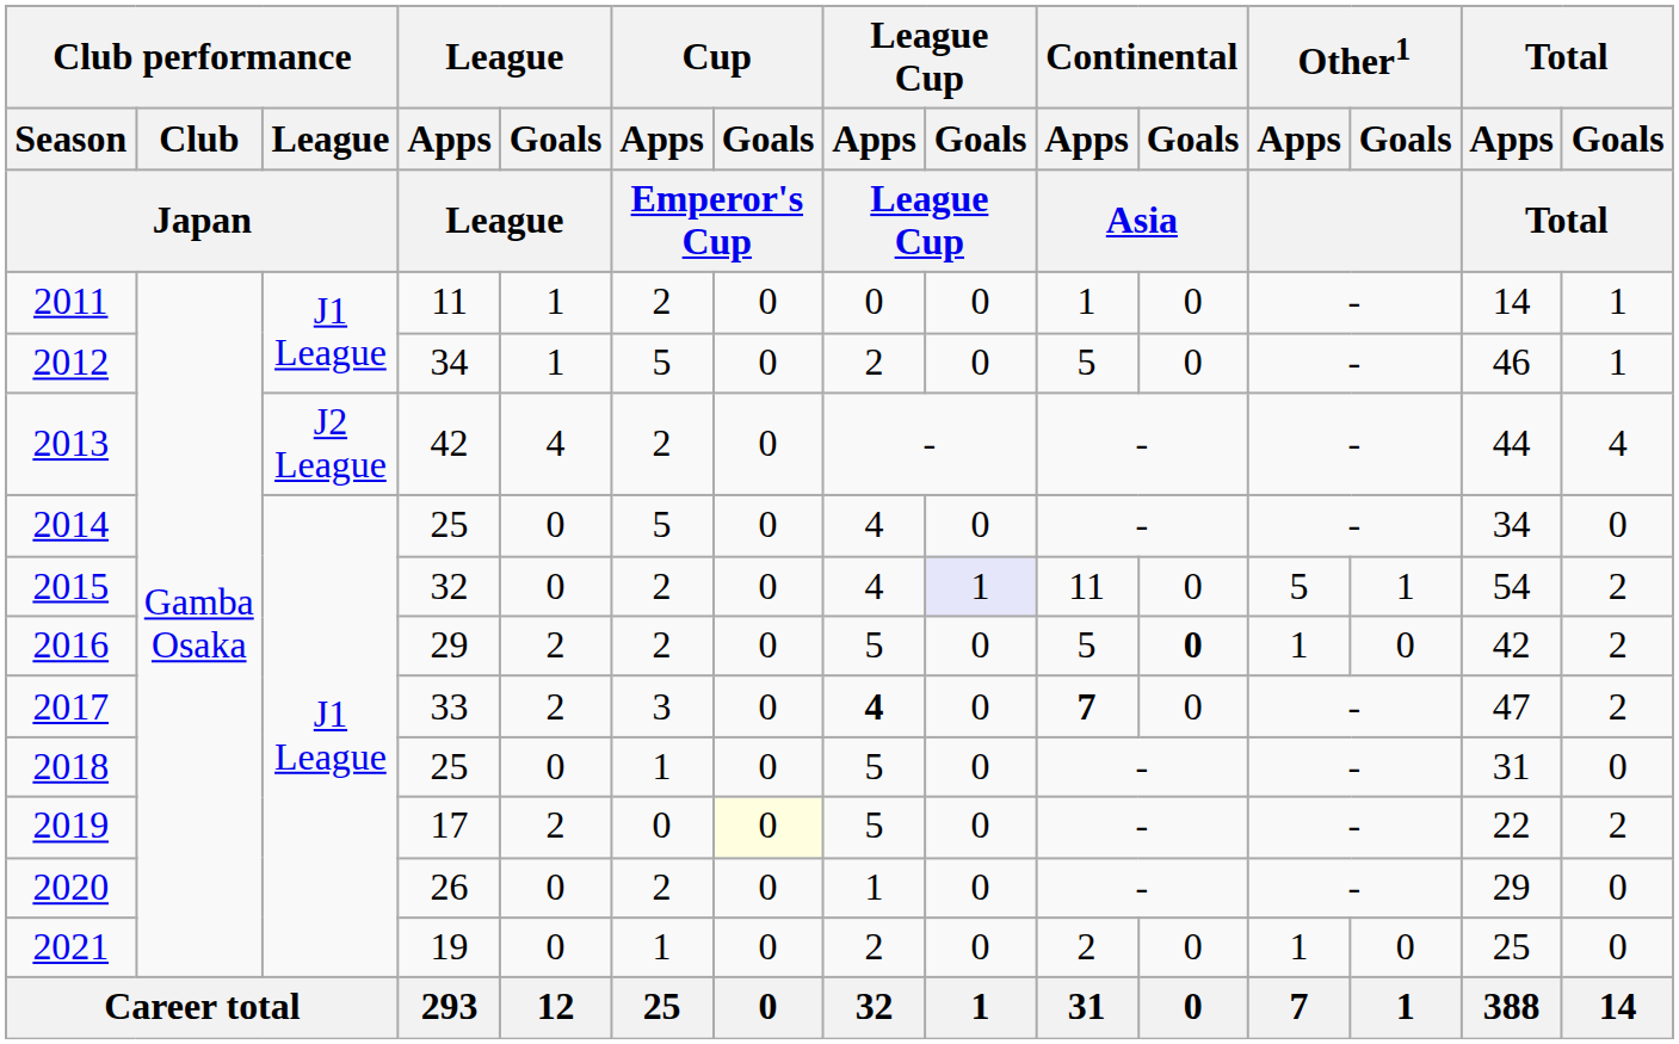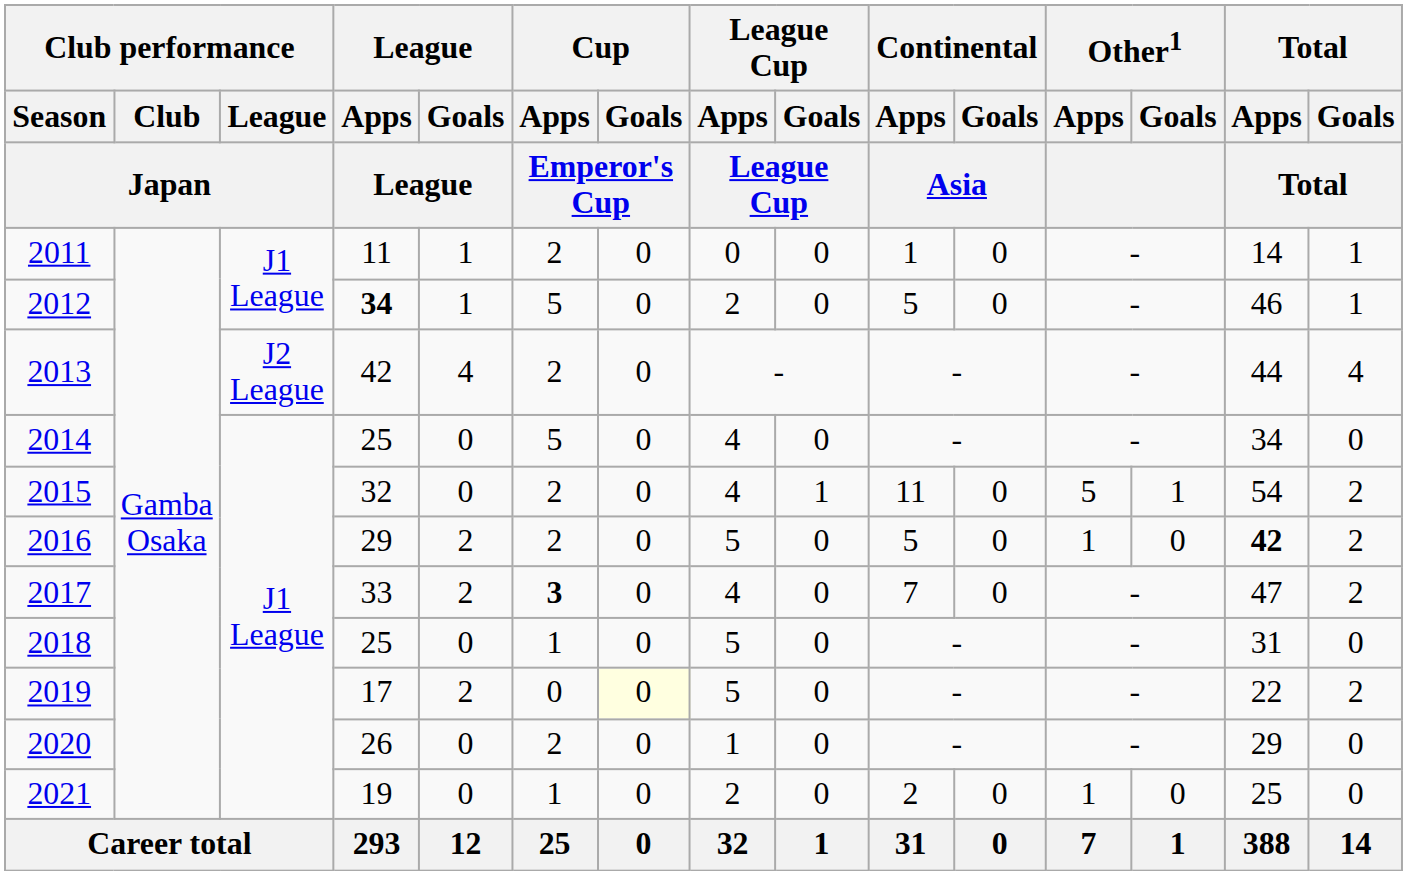2012 | League / Apps / League: normal -> bold
2015 | League Cup / Goals / League Cup: lavender background -> no background
2016 | Continental / Goals / Asia: bold -> normal
2016 | Total / Apps / Total: normal -> bold
2017 | Cup / Apps / Emperor's Cup: normal -> bold
2017 | League Cup / Apps / League Cup: bold -> normal
2017 | Continental / Apps / Asia: bold -> normal
